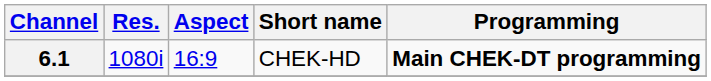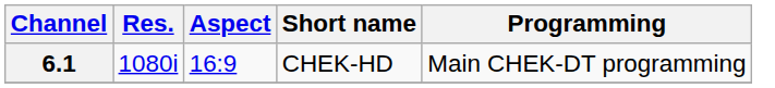6.1 | Programming: bold -> normal
